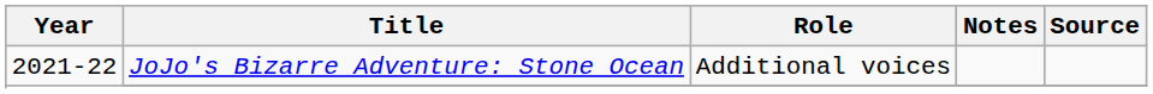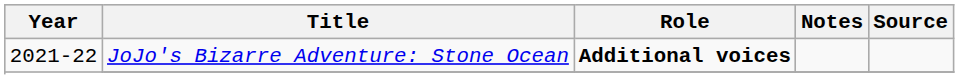JoJo's Bizarre Adventure: Stone Ocean | Role: normal -> bold
